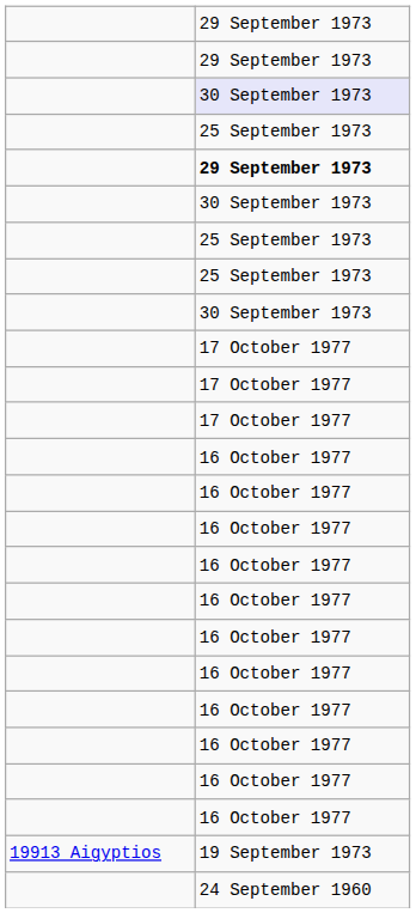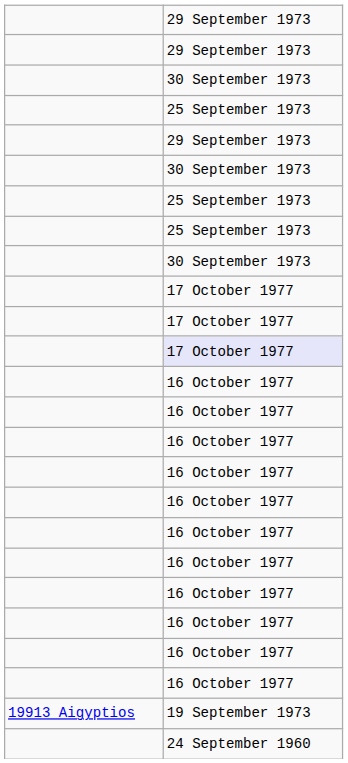row 3 | column 2: lavender background -> no background
row 5 | column 2: bold -> normal
row 12 | column 2: no background -> lavender background
